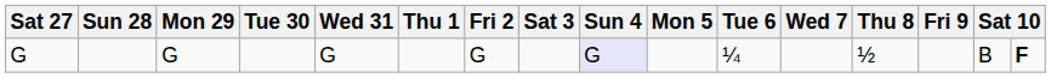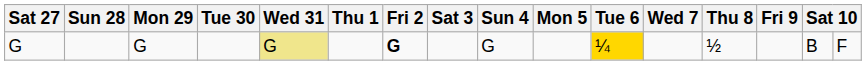row 2 | Wed 31: no background -> khaki background
row 2 | Fri 2: normal -> bold
row 2 | Sun 4: lavender background -> no background
row 2 | Tue 6: no background -> gold background
row 2 | column 16: bold -> normal
